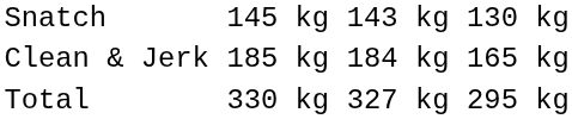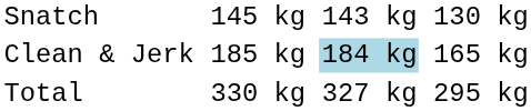Clean & Jerk | column 3: no background -> lightblue background
